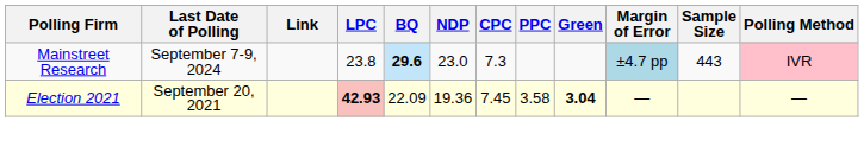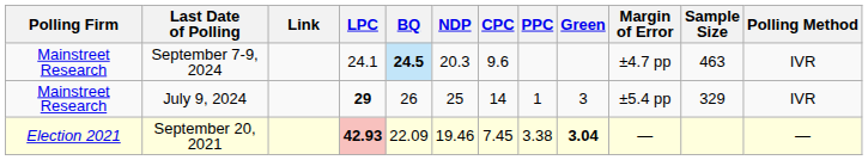September 7-9, 2024 | LPC: 23.8 -> 24.1
September 7-9, 2024 | BQ: 29.6 -> 24.5
September 7-9, 2024 | NDP: 23.0 -> 20.3
September 7-9, 2024 | CPC: 7.3 -> 9.6
September 7-9, 2024 | Margin of Error: lightblue background -> no background
September 7-9, 2024 | Sample Size: 443 -> 463
September 7-9, 2024 | Polling Method: pink background -> no background
+ row: Mainstreet Research | July 9, 2024 | 29 | 26 | 25 | 14 | 1 | 3 | ±5.4 pp | 329 | IVR
September 20, 2021 | NDP: 19.36 -> 19.46
September 20, 2021 | PPC: 3.58 -> 3.38
